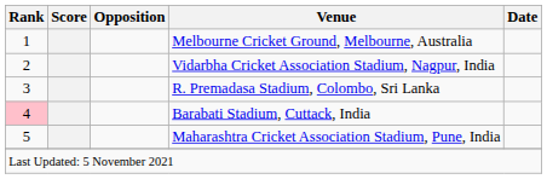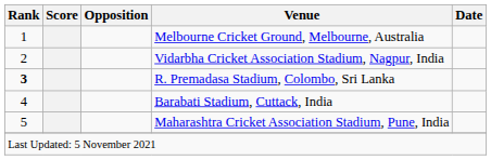R. Premadasa Stadium, Colombo, Sri Lanka | Rank: normal -> bold
Barabati Stadium, Cuttack, India | Rank: pink background -> no background
